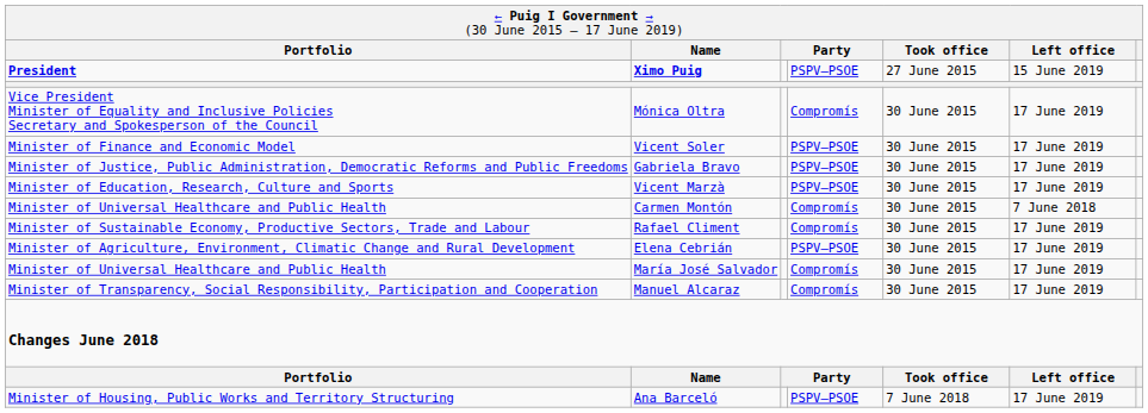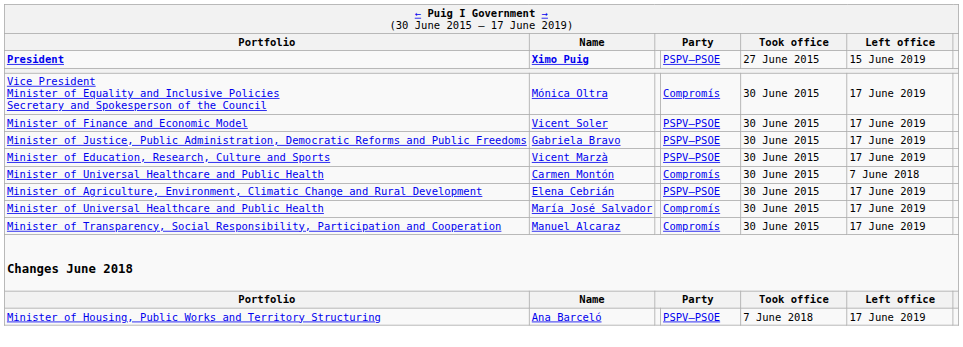- row: Minister of Sustainable Economy, Productive Sectors, Trade and Labour | Rafael Climent | Compromís | 30 June 2015 | 17 June 2019
